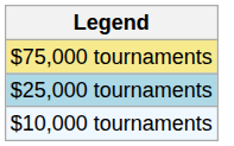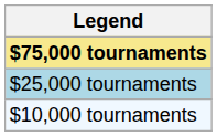row 2 | column 1: normal -> bold
